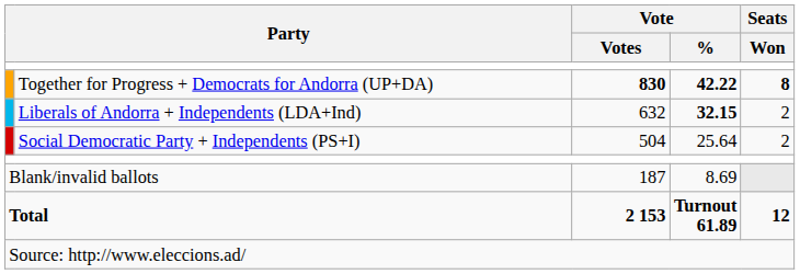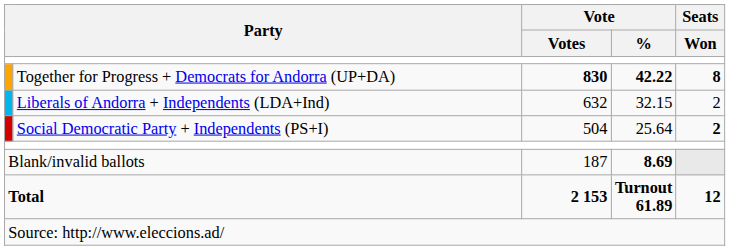Liberals of Andorra + Independents (LDA+Ind) | Vote / %: bold -> normal
Social Democratic Party + Independents (PS+I) | Seats / Won: normal -> bold
Blank/invalid ballots | Vote / %: normal -> bold
